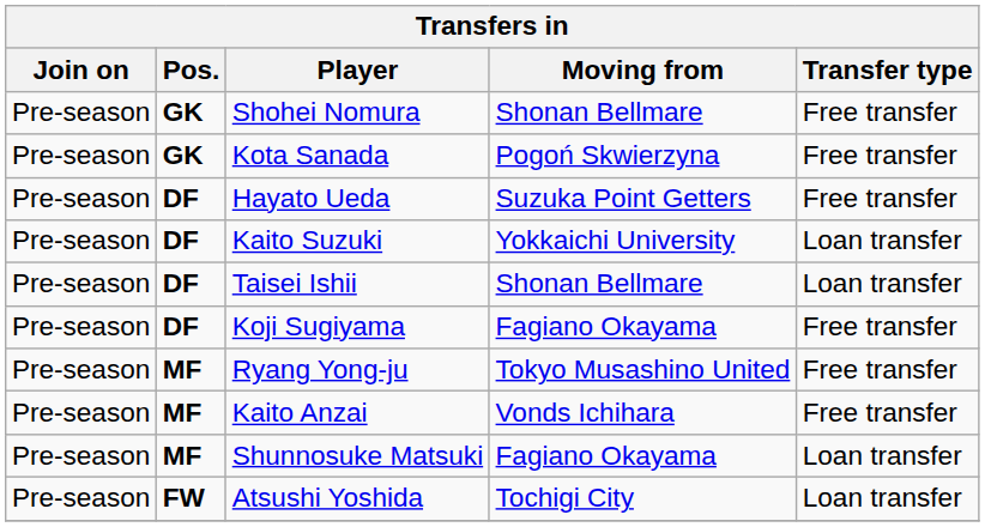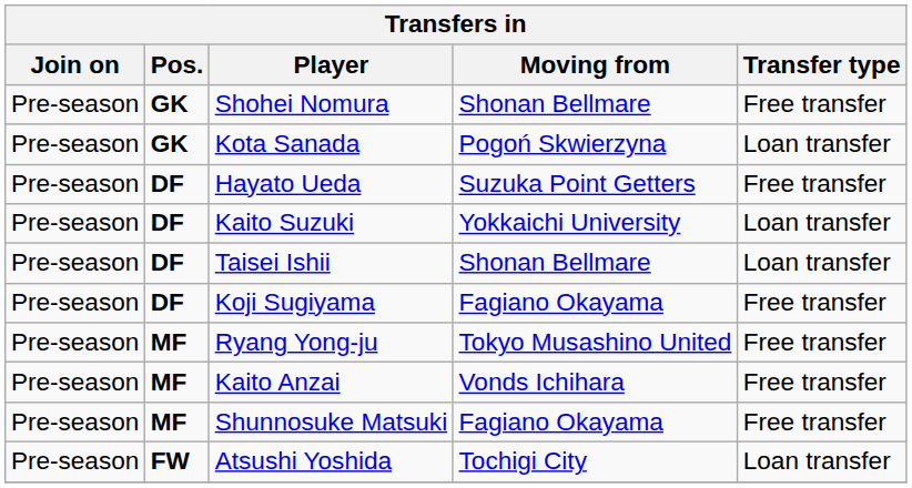Kota Sanada | Transfer type: Free transfer -> Loan transfer
Shunnosuke Matsuki | Transfer type: Loan transfer -> Free transfer
